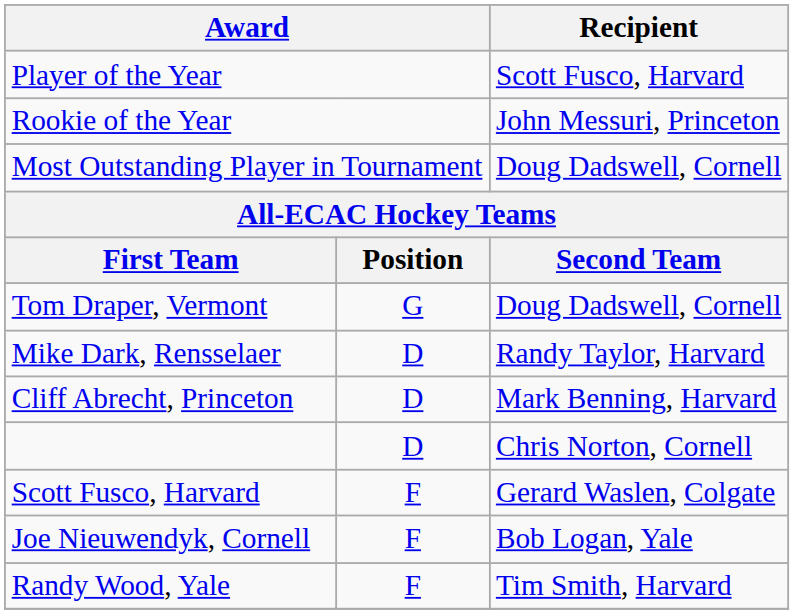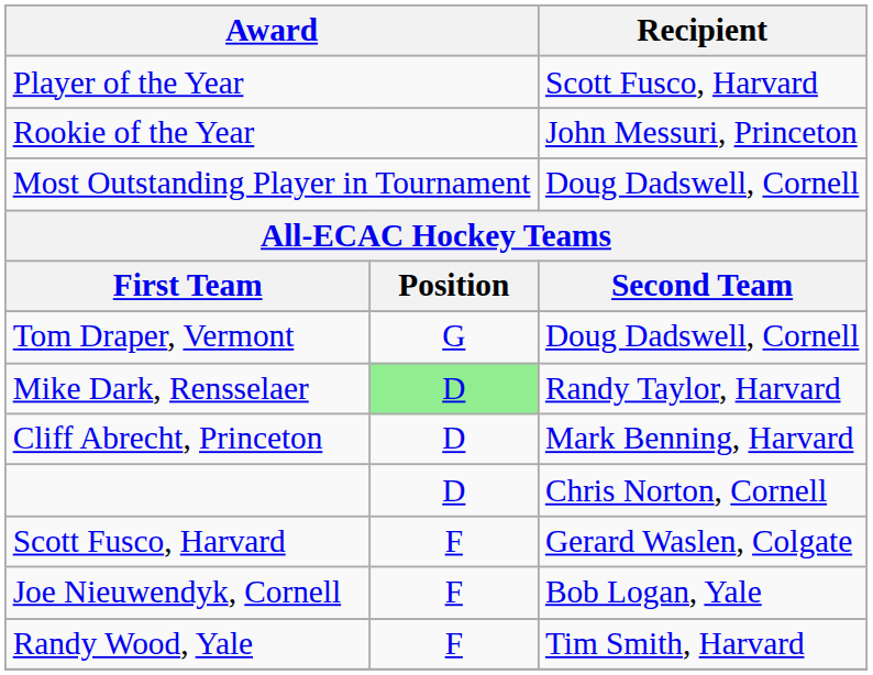Mike Dark, Rensselaer | column 2: no background -> lightgreen background
